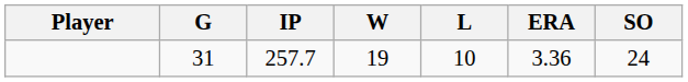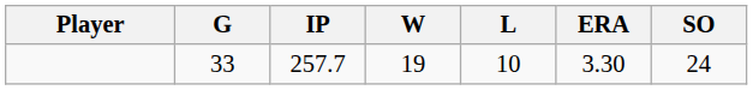row 2 | G: 31 -> 33
row 2 | ERA: 3.36 -> 3.30
